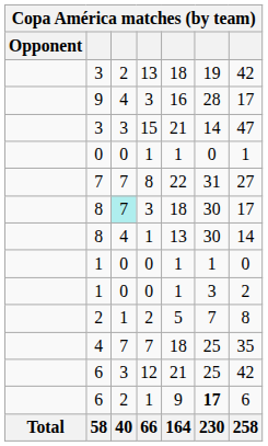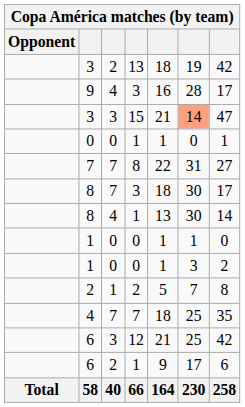3 / 15 | column 6: no background -> lightsalmon background
8 / 3 | column 3: paleturquoise background -> no background
6 / 1 | column 6: bold -> normal
